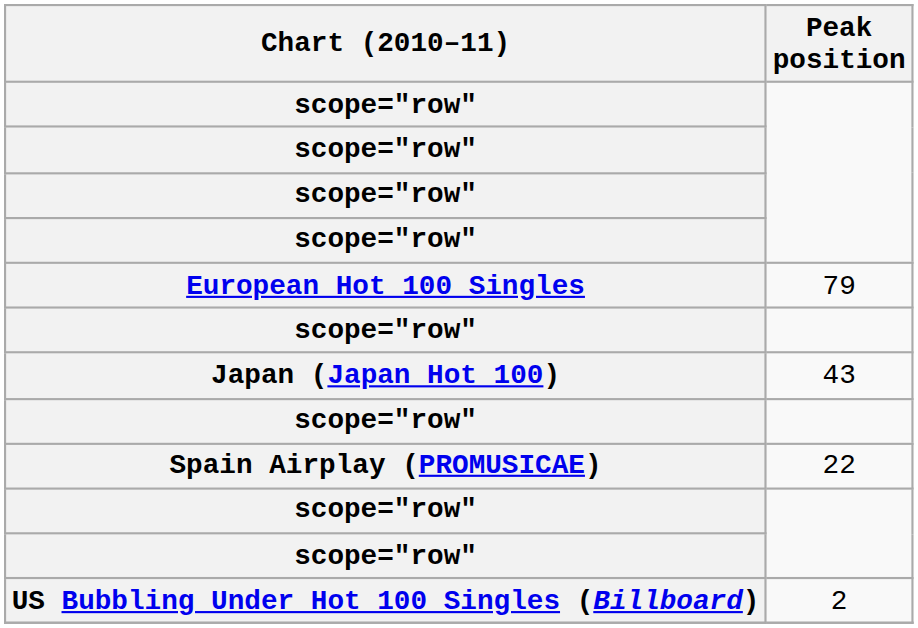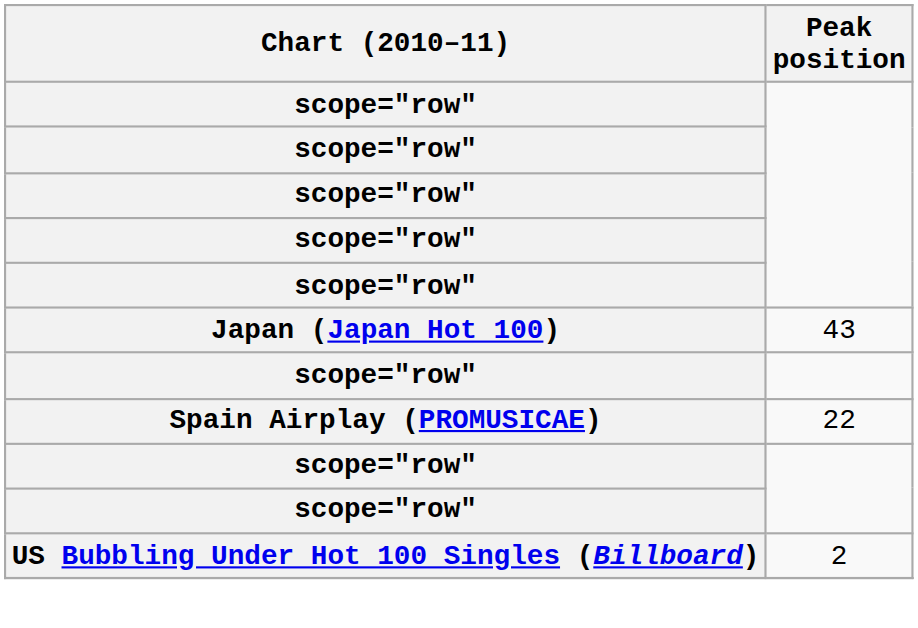- row: European Hot 100 Singles | 79
